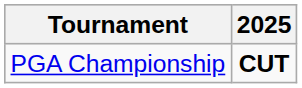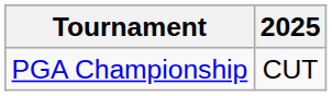PGA Championship | 2025: bold -> normal
